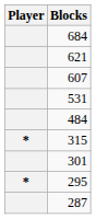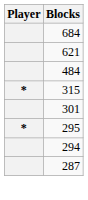- row: 607
- row: 531
+ row: 294
